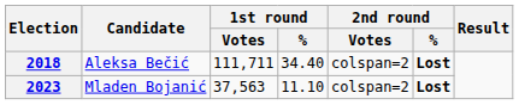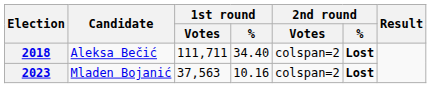2023 | 1st round / %: 11.10 -> 10.16
